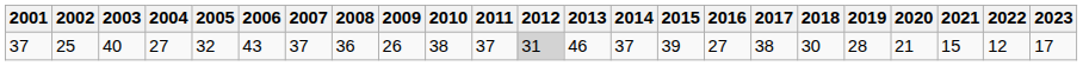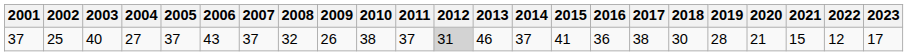row 2 | 2005: 32 -> 37
row 2 | 2008: 36 -> 32
row 2 | 2015: 39 -> 41
row 2 | 2016: 27 -> 36
